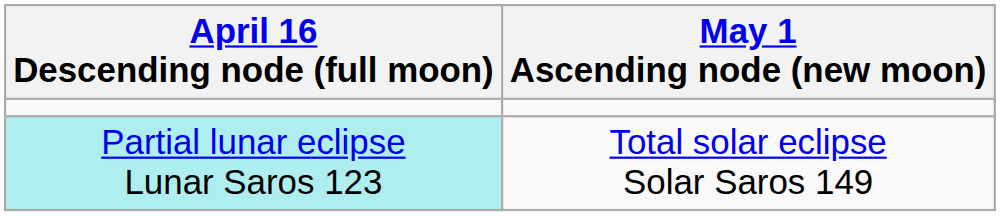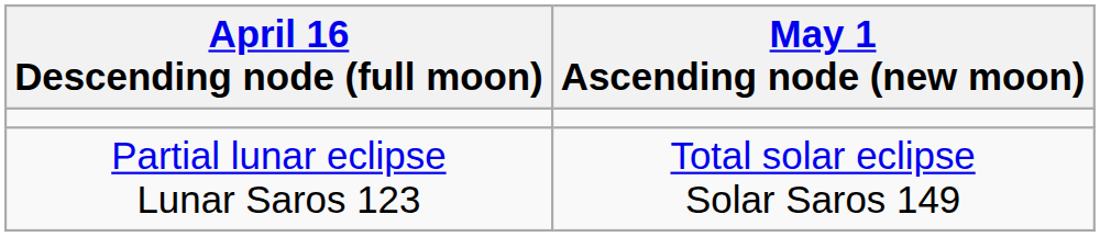row 3 | April 16 Descending node (full moon): paleturquoise background -> no background
